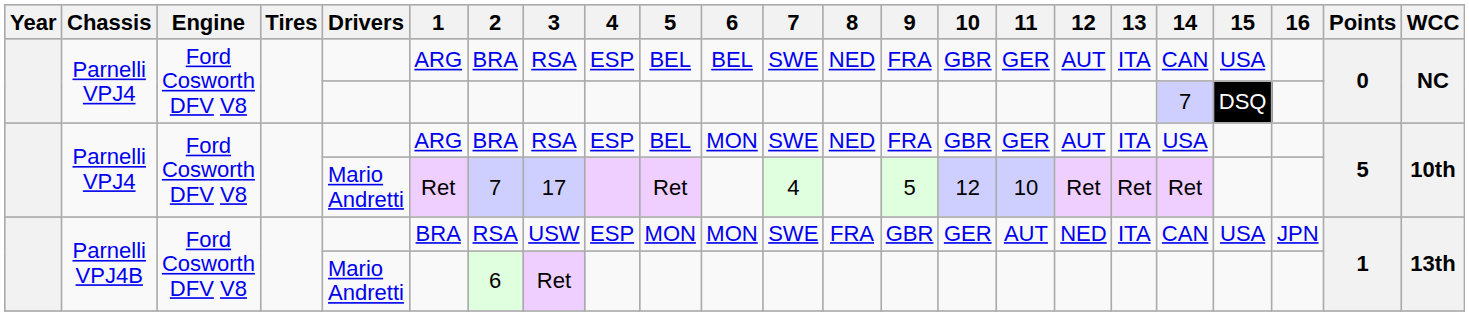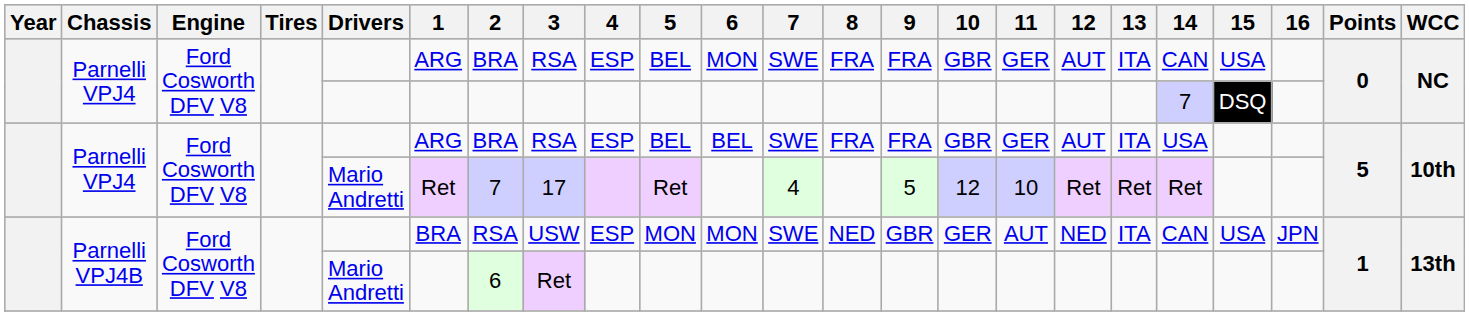row 2 | 6: BEL -> MON
row 2 | 8: NED -> FRA
row 4 | 6: MON -> BEL
row 4 | 8: NED -> FRA
row 6 | 8: FRA -> NED
